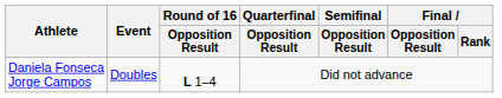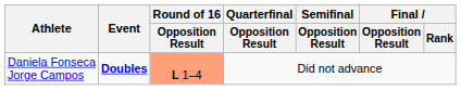Daniela Fonseca Jorge Campos | Event: normal -> bold
Daniela Fonseca Jorge Campos | Round of 16 / Opposition Result: no background -> lightsalmon background
